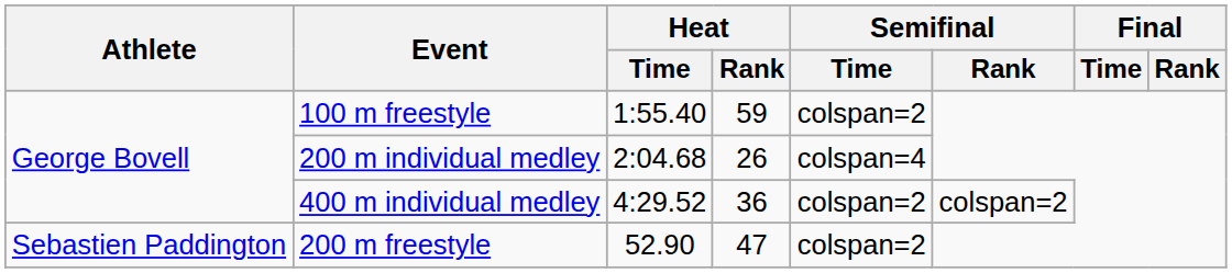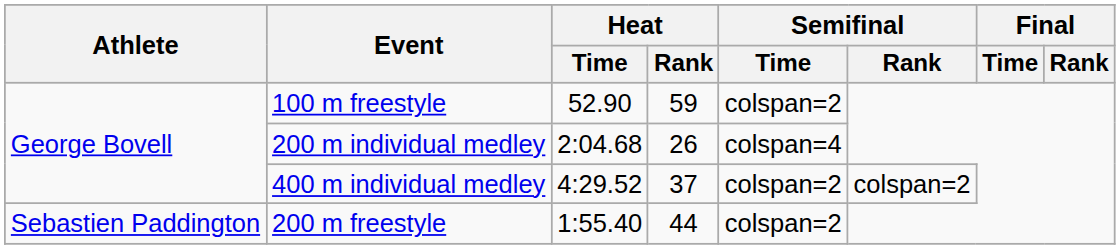100 m freestyle | Heat / Time: 1:55.40 -> 52.90
400 m individual medley | Heat / Rank: 36 -> 37
200 m freestyle | Heat / Time: 52.90 -> 1:55.40
200 m freestyle | Heat / Rank: 47 -> 44
